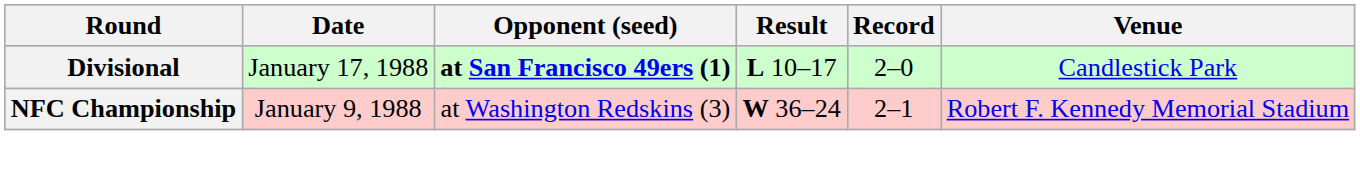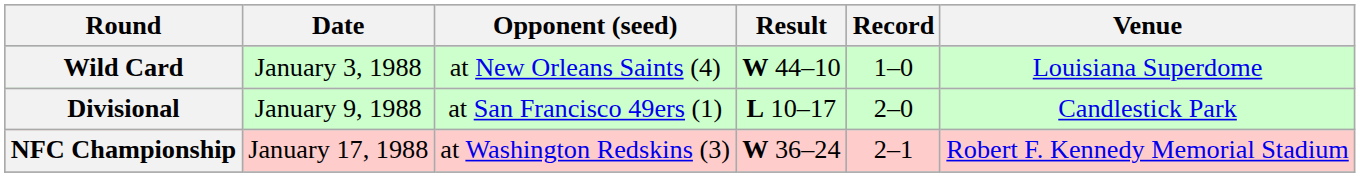+ row: Wild Card | January 3, 1988 | at New Orleans Saints (4) | W 44–10 | 1–0 | Louisiana Superdome
Divisional | Date: January 17, 1988 -> January 9, 1988
Divisional | Opponent (seed): bold -> normal
NFC Championship | Date: January 9, 1988 -> January 17, 1988
